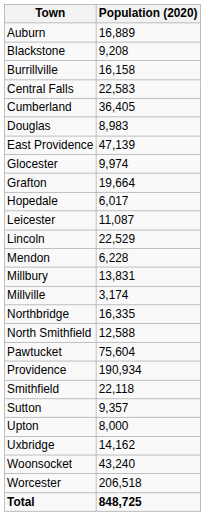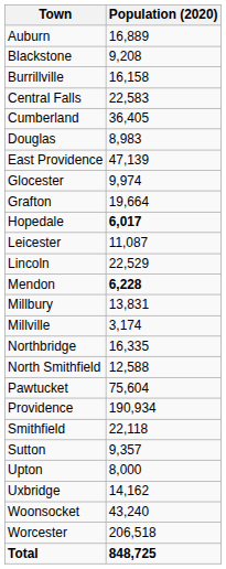Hopedale | Population (2020): normal -> bold
Mendon | Population (2020): normal -> bold
